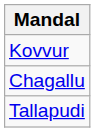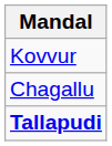row 4 | column 1: normal -> bold
